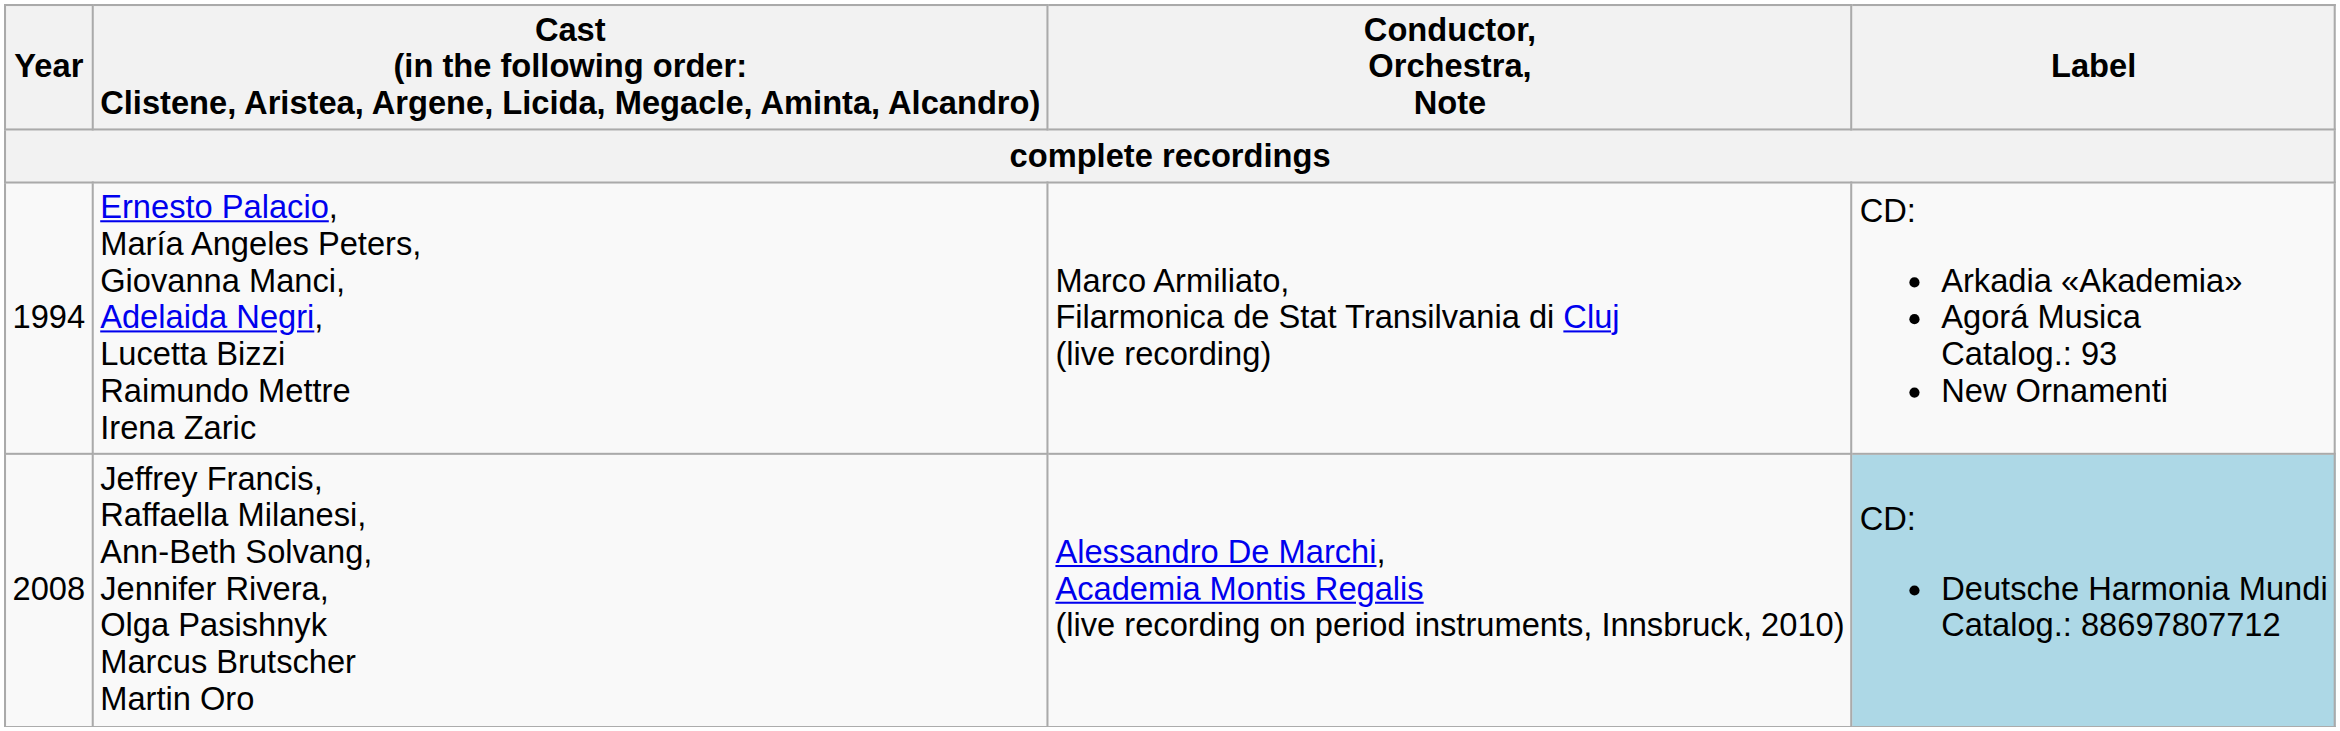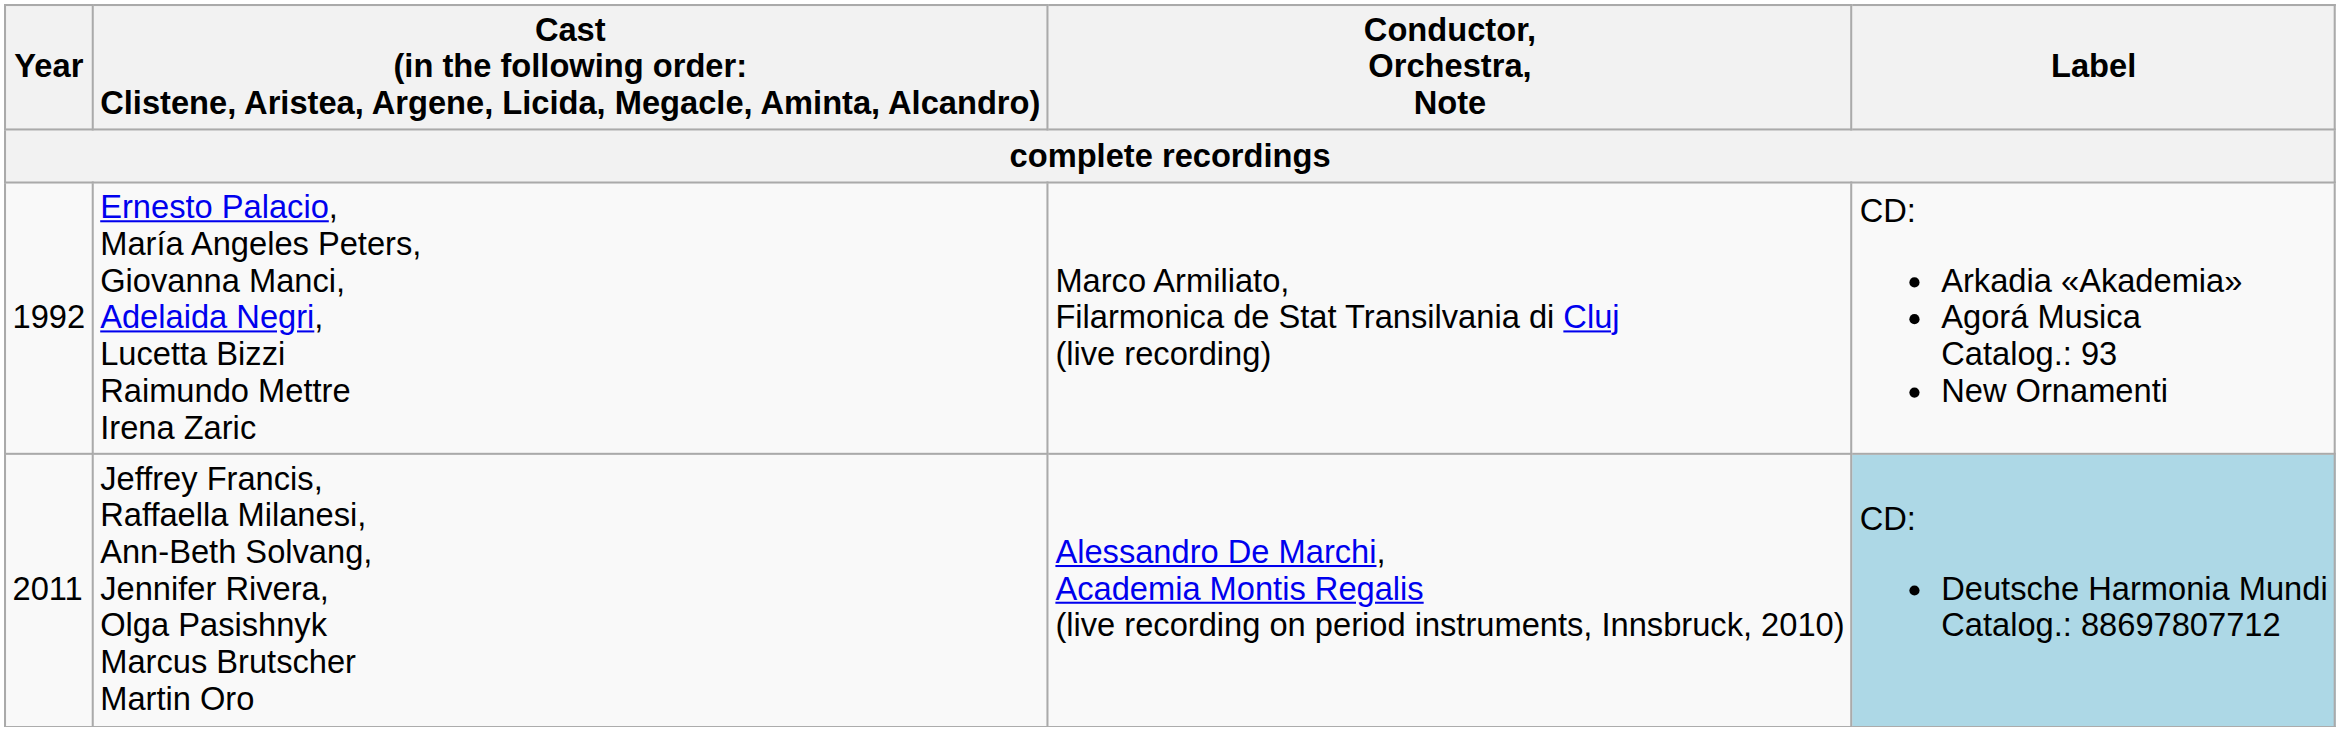row 3 | Year: 1994 -> 1992
row 4 | Year: 2008 -> 2011
